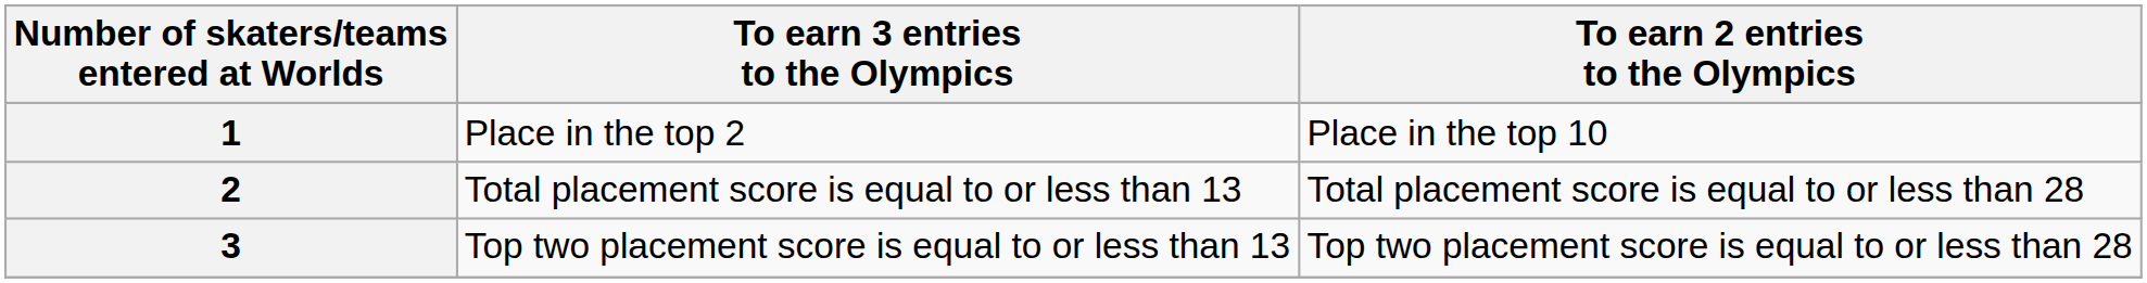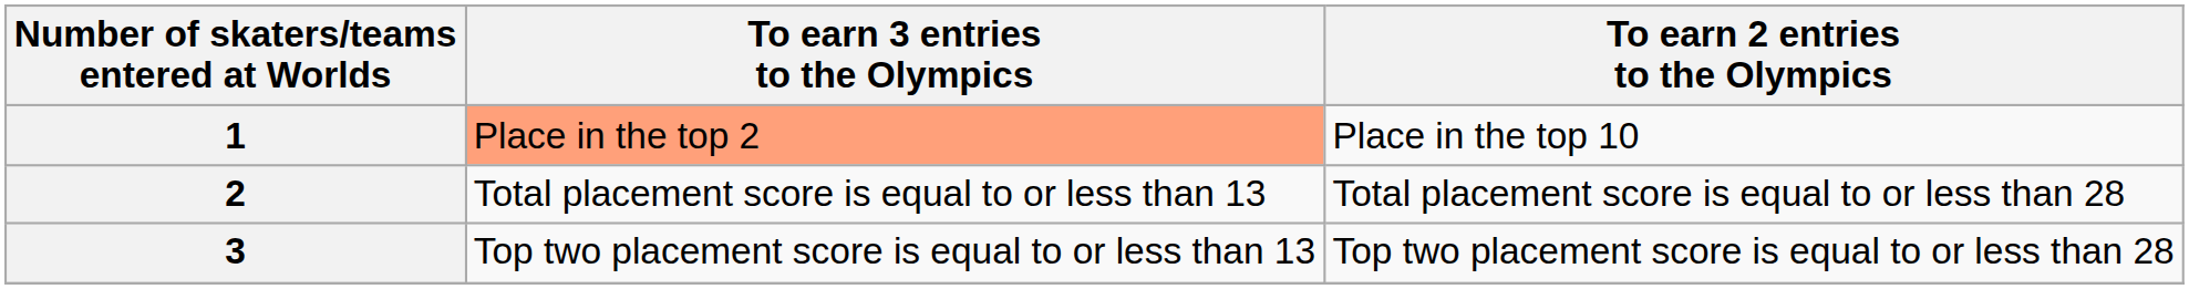1 | To earn 3 entries to the Olympics: no background -> lightsalmon background
